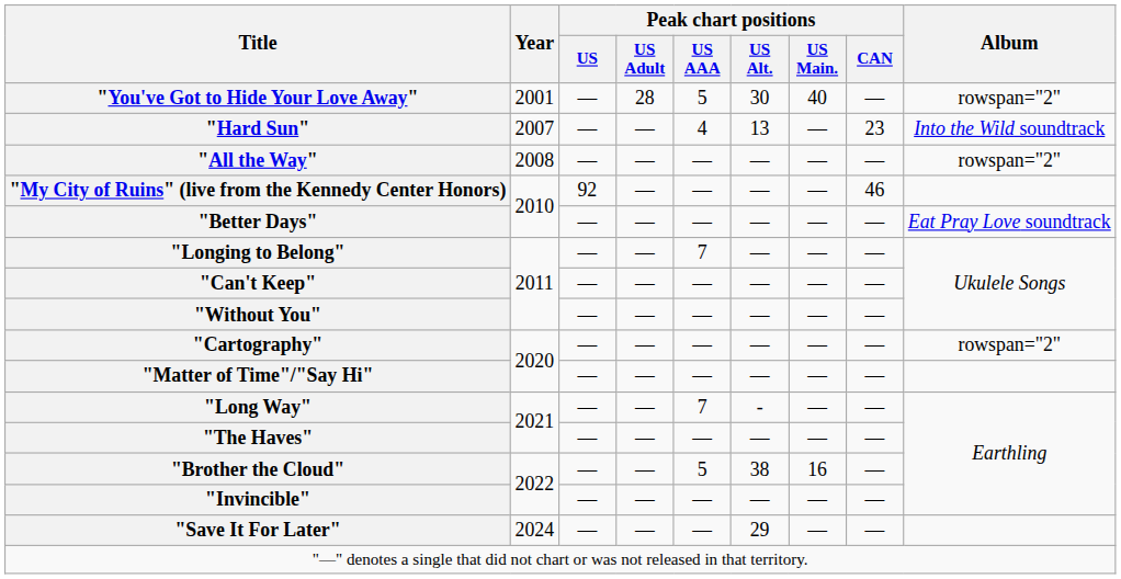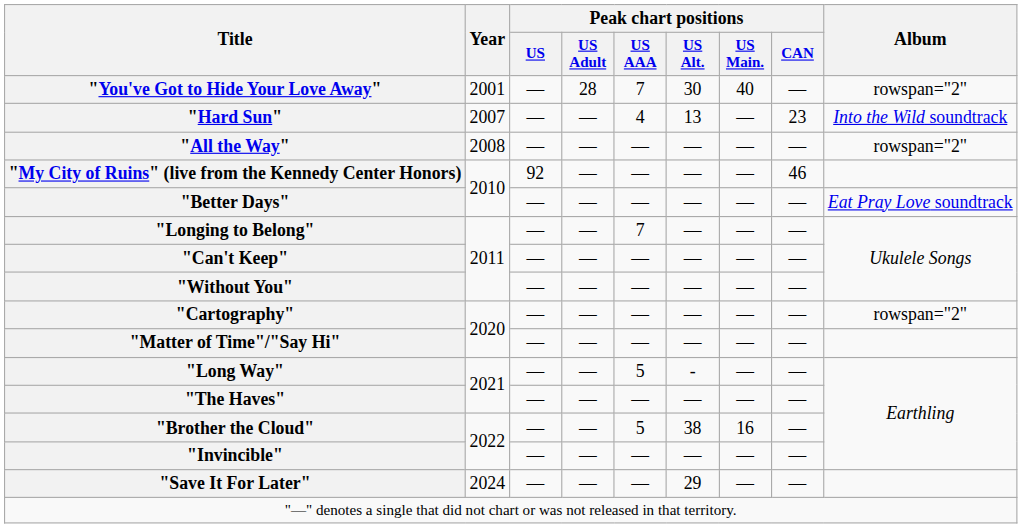"You've Got to Hide Your Love Away" | Peak chart positions / US AAA: 5 -> 7
"Long Way" | Peak chart positions / US AAA: 7 -> 5
